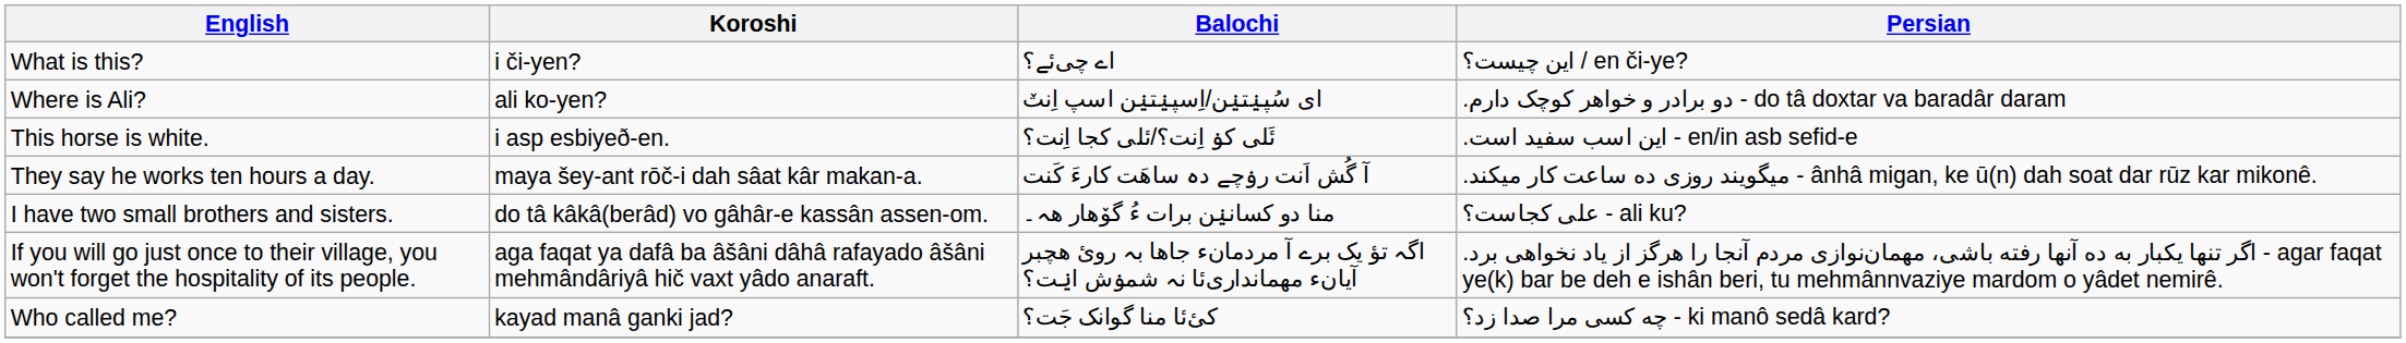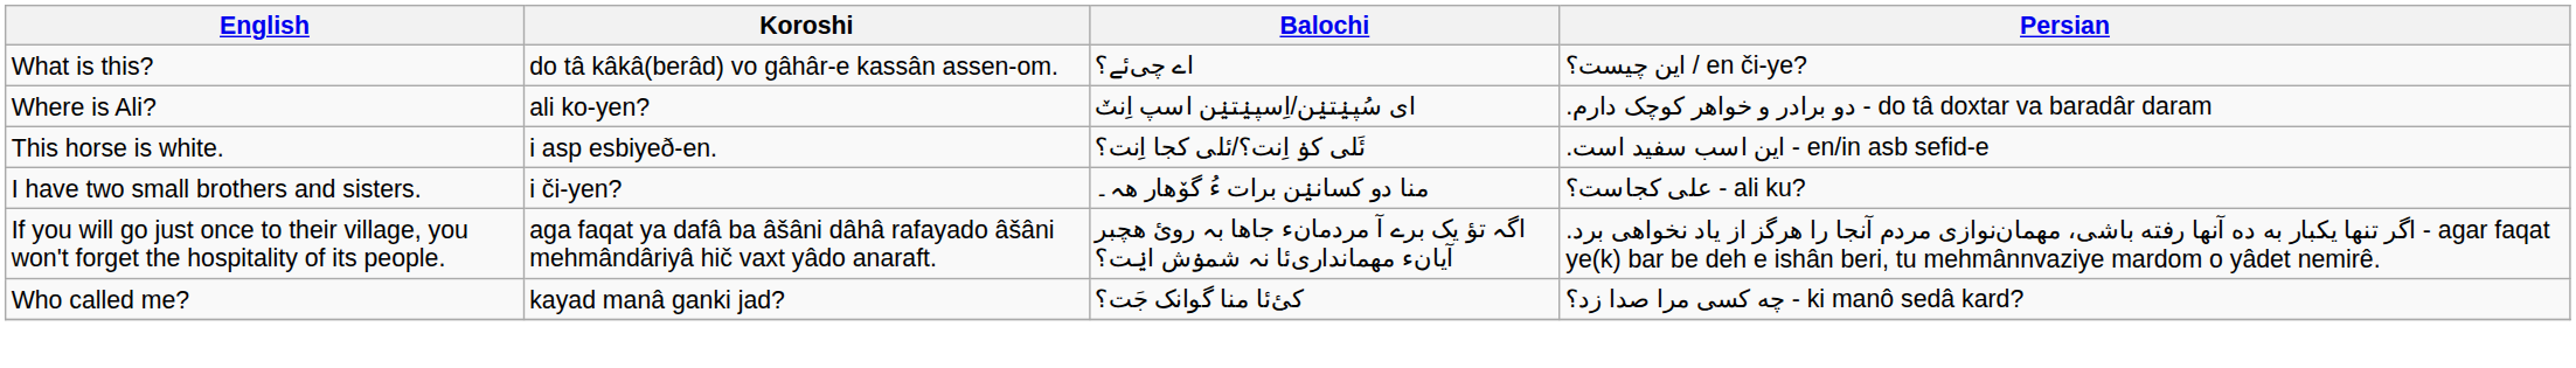What is this? | Koroshi: i či-yen? -> do tâ kâkâ(berâd) vo gâhâr-e kassân assen-om.
- row: They say he works ten hours a day. | maya šey-ant rōč-i dah sâat kâr makan-a. | آ گُش اَنت رۏچے دہ ساھَت کارءَ کَنت | .میگویند روزی ده ساعت کار میکند - ânhâ migan, ke ū(n) dah soat dar rūz kar mikonê.
I have two small brothers and sisters. | Koroshi: do tâ kâkâ(berâd) vo gâhâr-e kassân assen-om. -> i či-yen?
